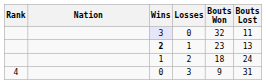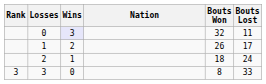columns swapped: Nation <-> Losses
row 3 | Wins: bold -> normal
row 3 | Bouts Won: 23 -> 26
row 3 | Bouts Lost: 13 -> 17
row 5 | Rank: 4 -> 3
row 5 | Bouts Won: 9 -> 8
row 5 | Bouts Lost: 31 -> 33
